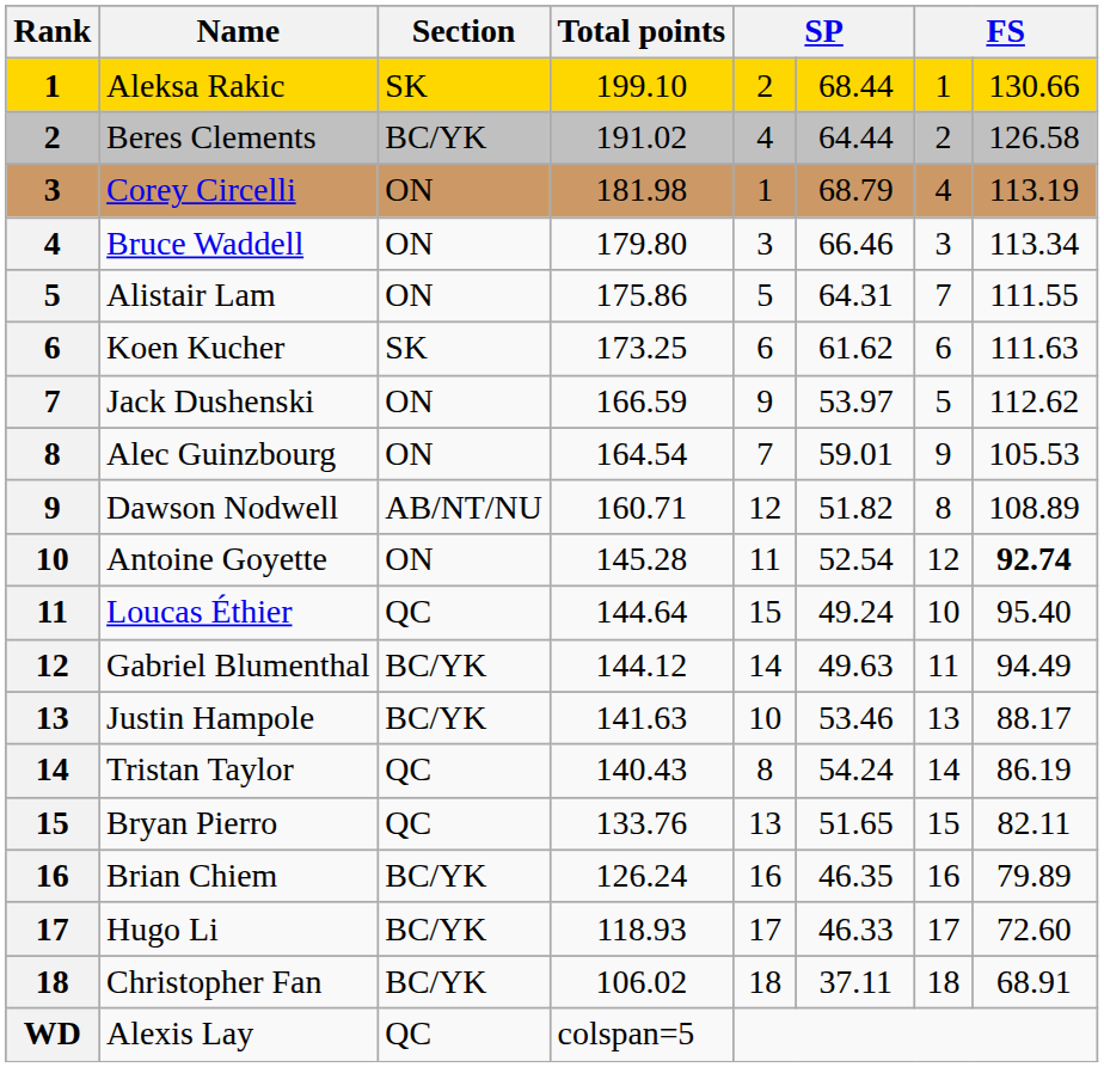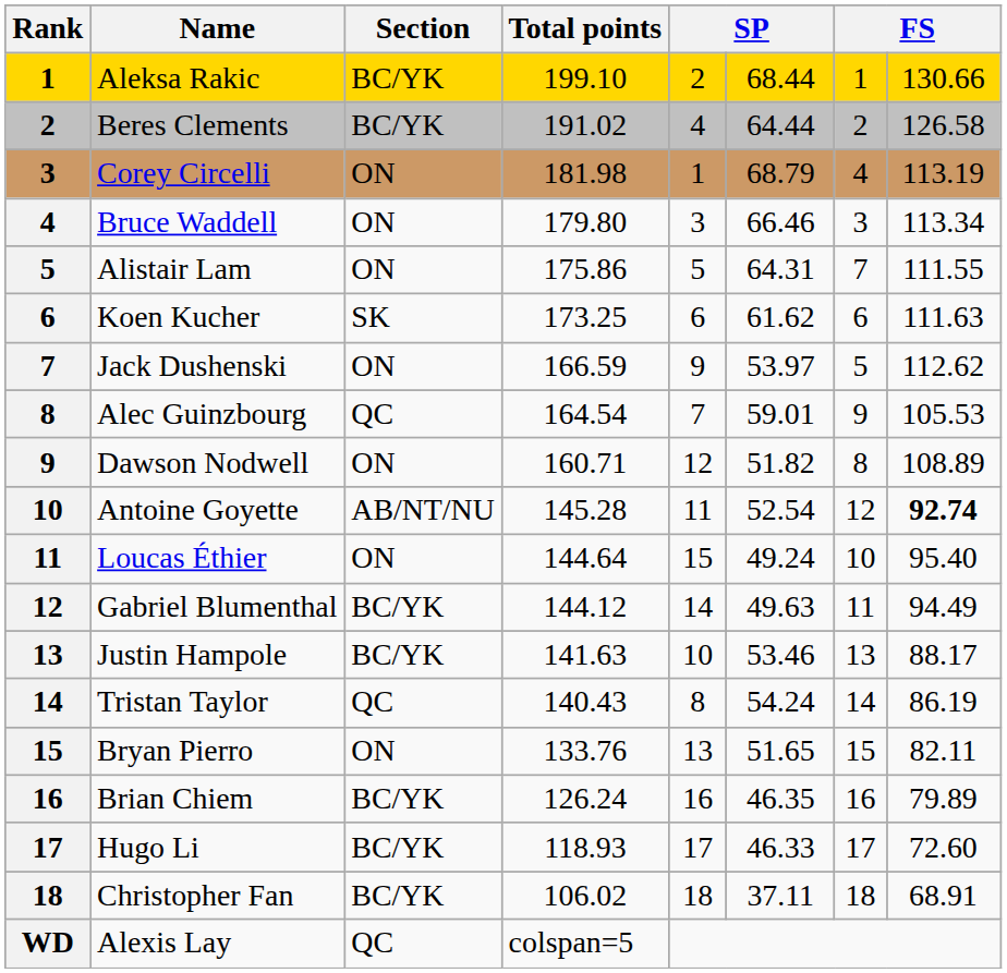Aleksa Rakic | Section: SK -> BC/YK
Alec Guinzbourg | Section: ON -> QC
Dawson Nodwell | Section: AB/NT/NU -> ON
Antoine Goyette | Section: ON -> AB/NT/NU
Loucas Éthier | Section: QC -> ON
Bryan Pierro | Section: QC -> ON
